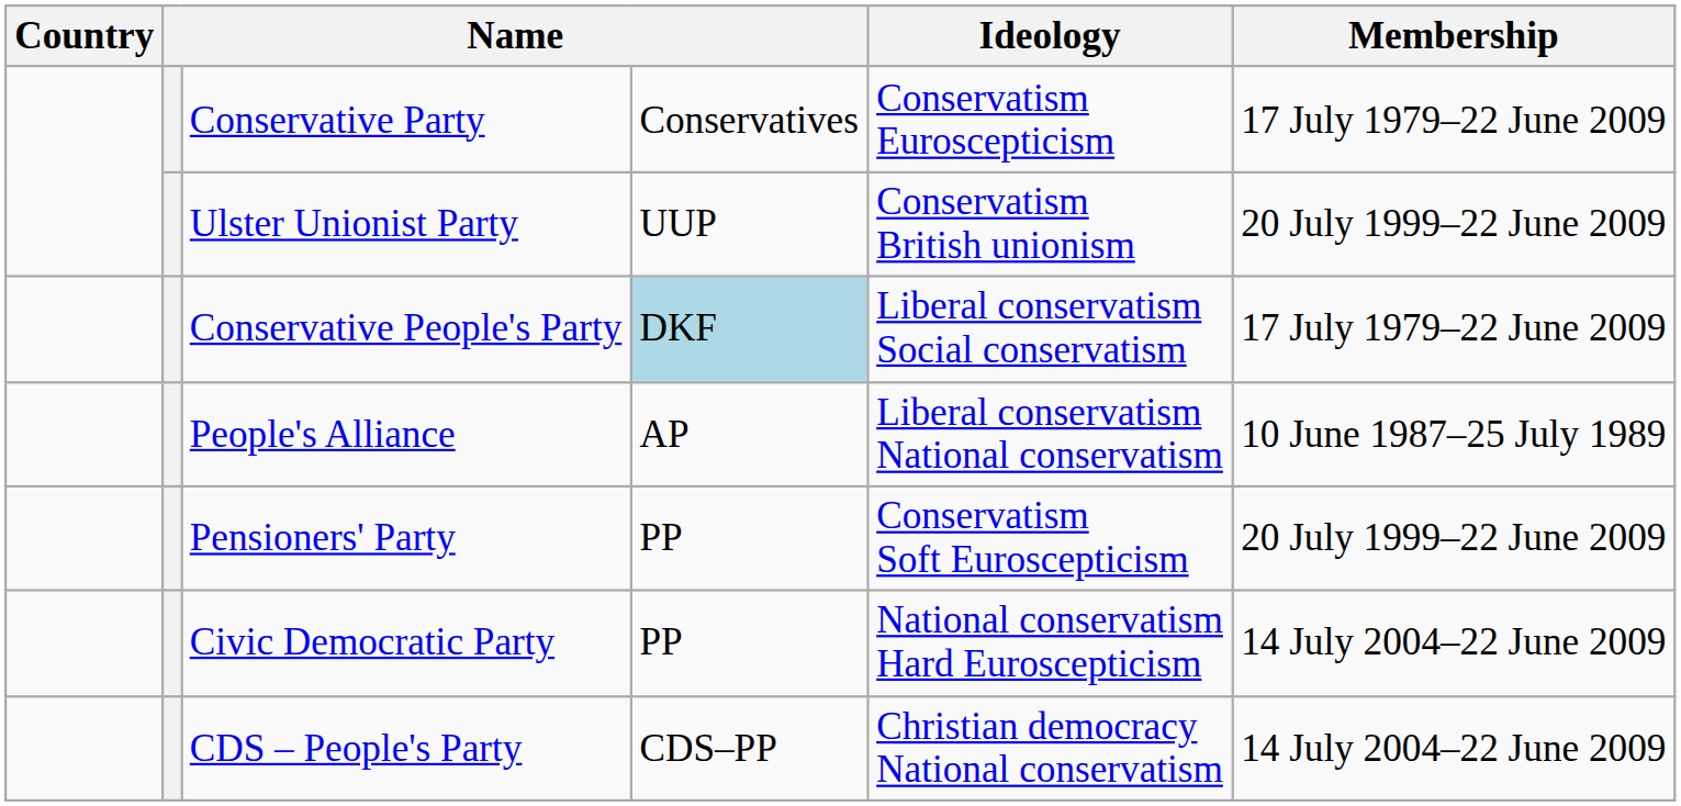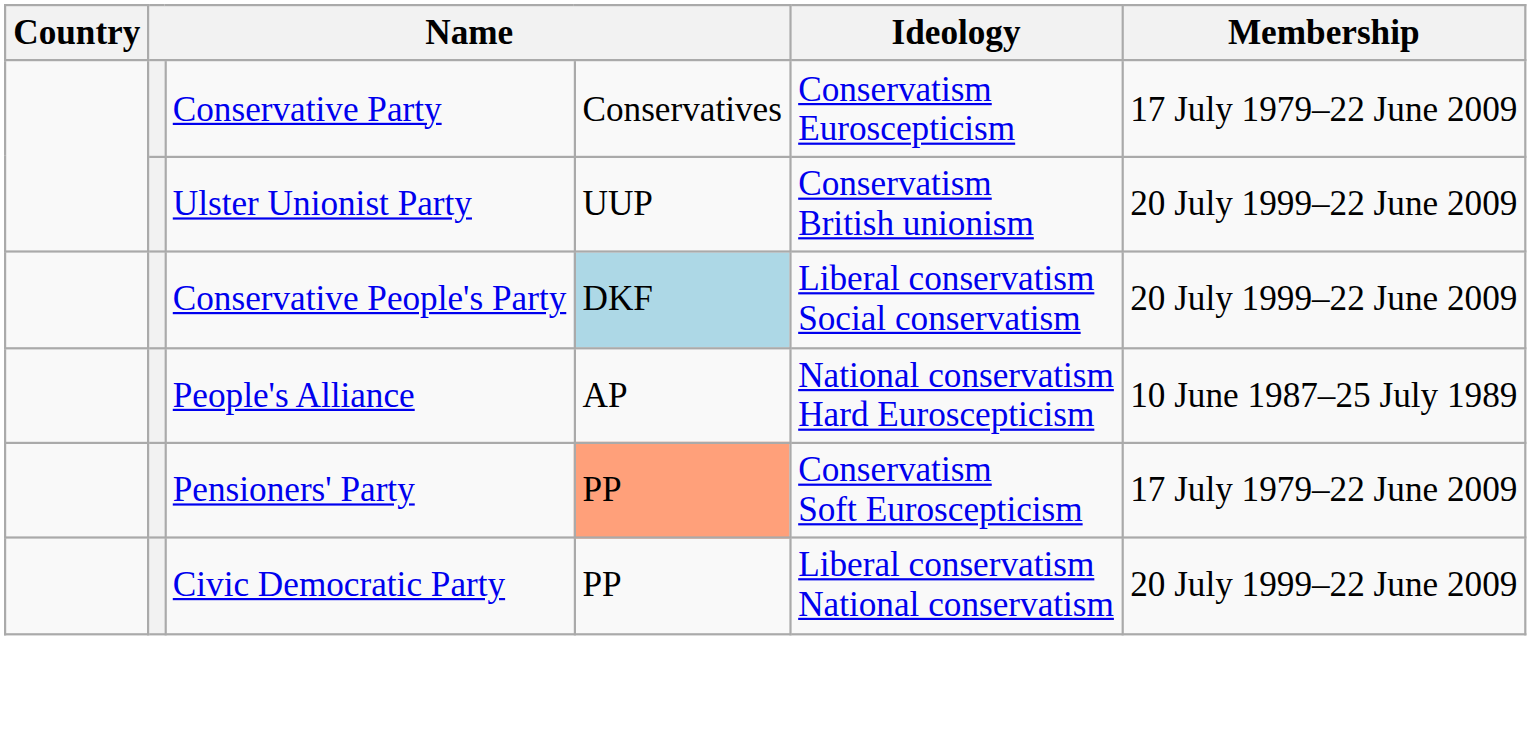Conservative People's Party | Membership: 17 July 1979–22 June 2009 -> 20 July 1999–22 June 2009
People's Alliance | Ideology: Liberal conservatism National conservatism -> National conservatism Hard Euroscepticism
Pensioners' Party | column 4: no background -> lightsalmon background
Pensioners' Party | Membership: 20 July 1999–22 June 2009 -> 17 July 1979–22 June 2009
Civic Democratic Party | Ideology: National conservatism Hard Euroscepticism -> Liberal conservatism National conservatism
Civic Democratic Party | Membership: 14 July 2004–22 June 2009 -> 20 July 1999–22 June 2009
- row: CDS – People's Party | CDS–PP | Christian democracy National conservatism | 14 July 2004–22 June 2009
